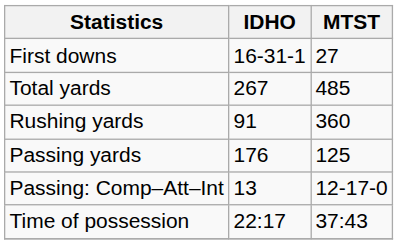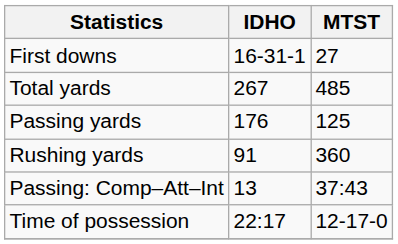rows swapped: Rushing yards <-> Passing yards
Passing: Comp–Att–Int | MTST: 12-17-0 -> 37:43
Time of possession | MTST: 37:43 -> 12-17-0
